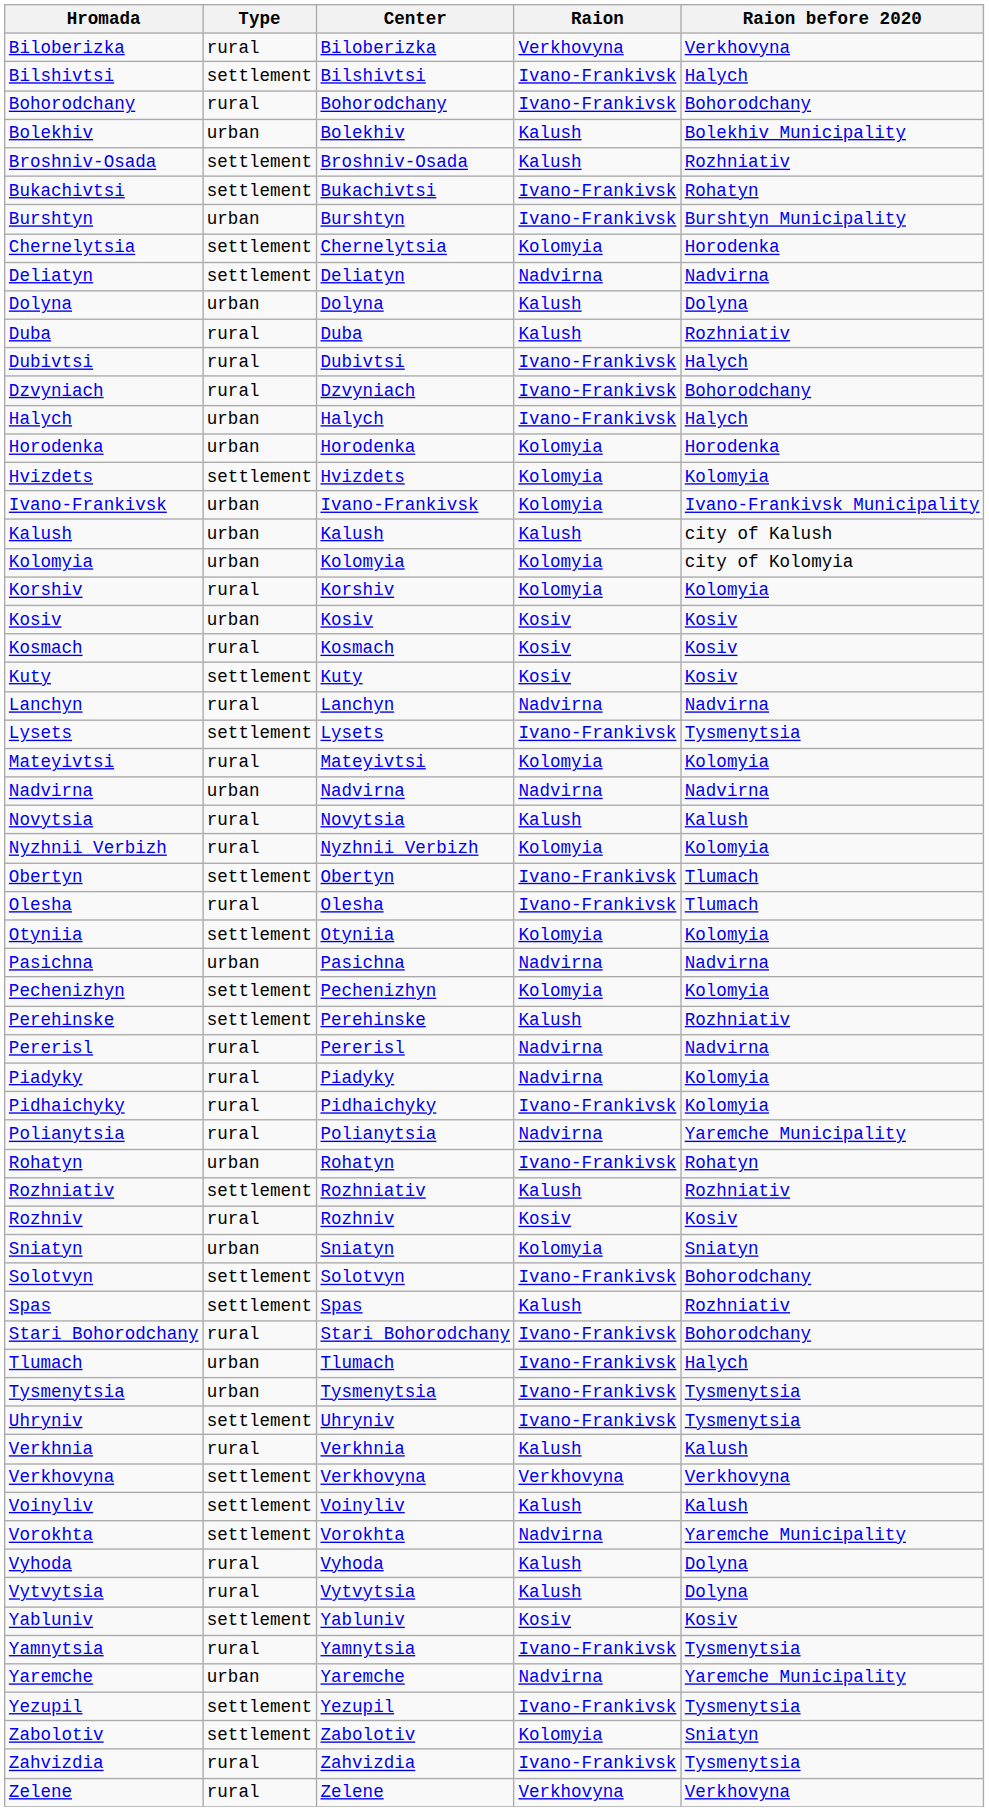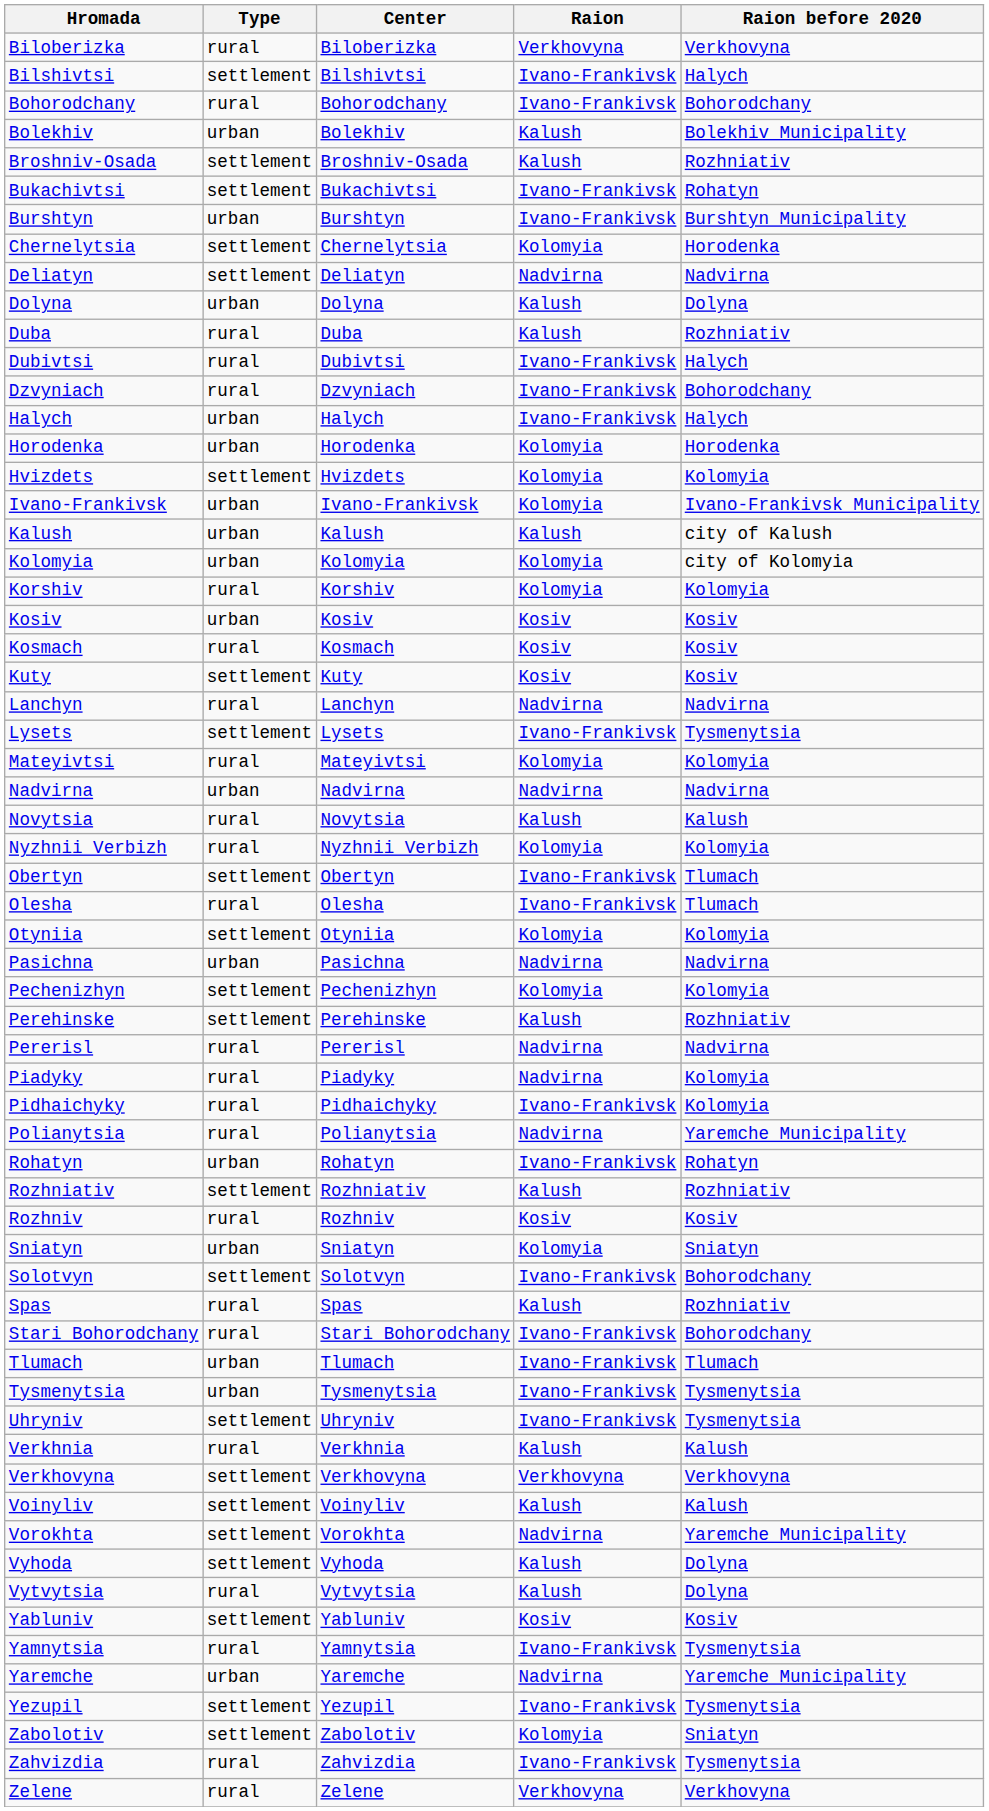row 46 | Type: settlement -> rural
row 48 | Raion before 2020: Halych -> Tlumach
row 55 | Type: rural -> settlement
